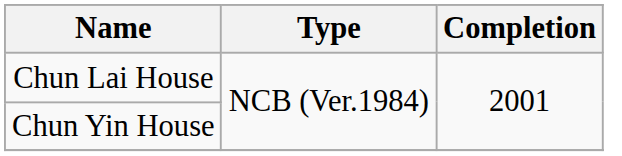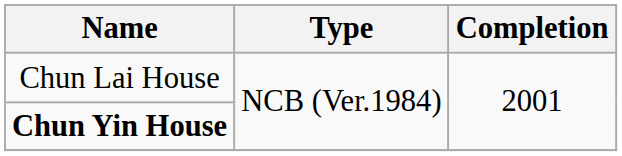Chun Yin House | Name: normal -> bold
